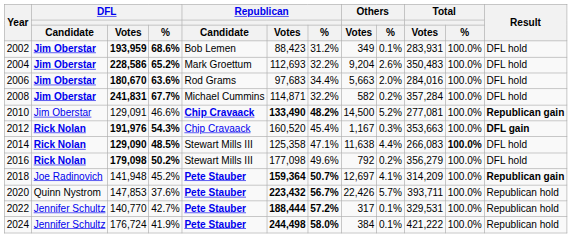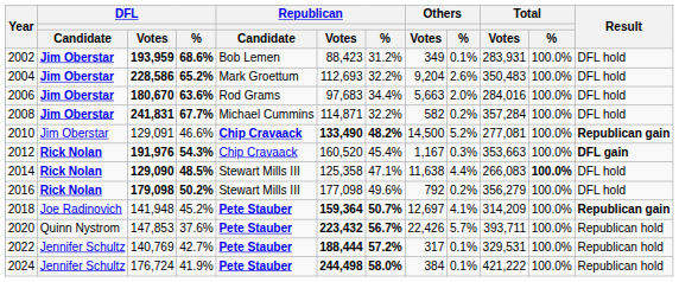2022 | DFL / Votes: 140,770 -> 140,769
